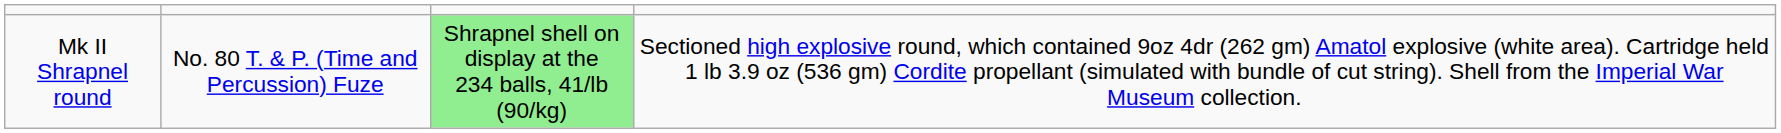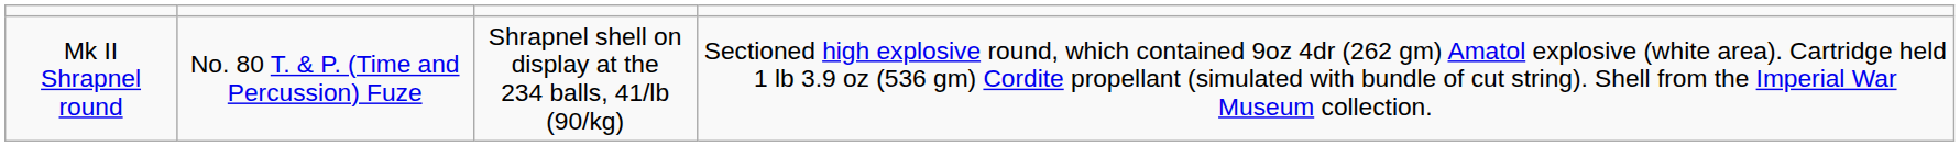Mk II Shrapnel round | column 3: lightgreen background -> no background
